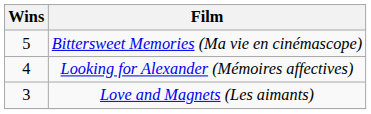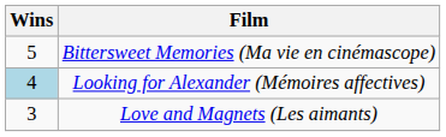Looking for Alexander (Mémoires affectives) | Wins: no background -> lightblue background
